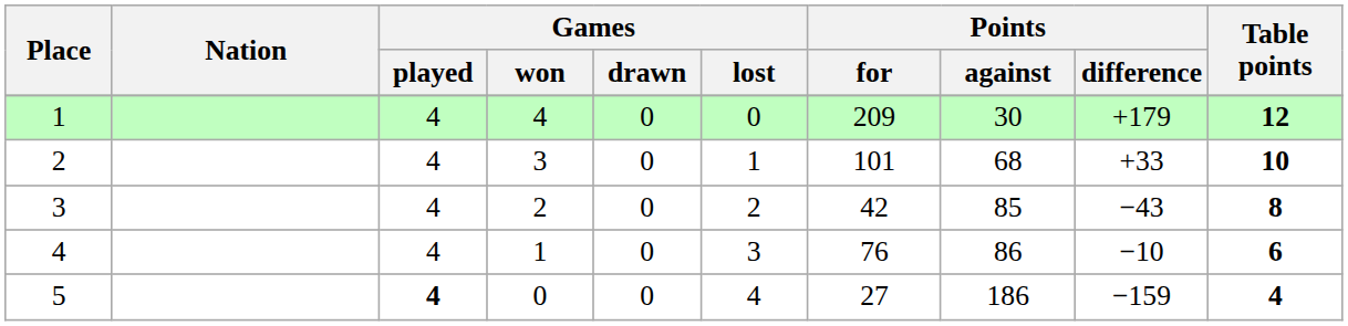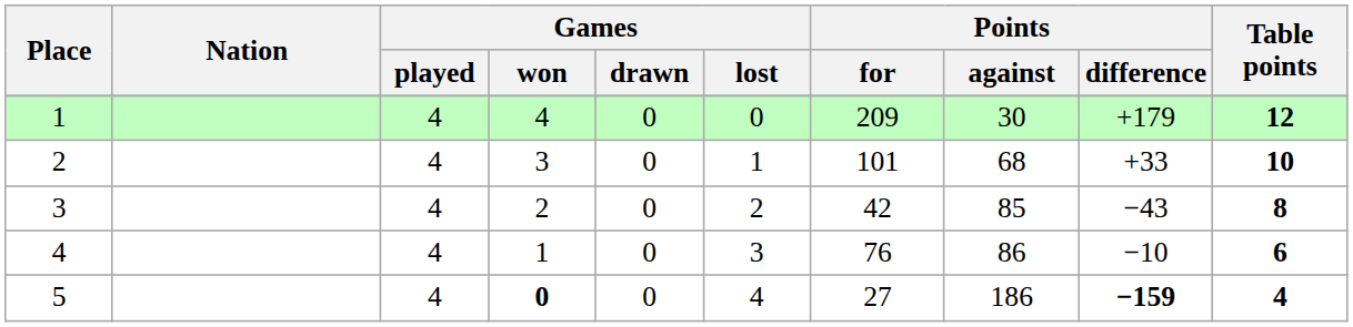5 | Games / played: bold -> normal
5 | Games / won: normal -> bold
5 | Points / difference: normal -> bold
